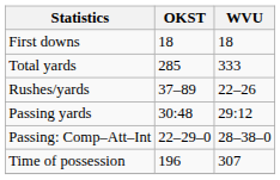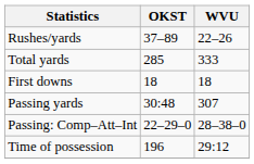rows swapped: First downs <-> Rushes/yards
Passing yards | WVU: 29:12 -> 307
Time of possession | WVU: 307 -> 29:12
